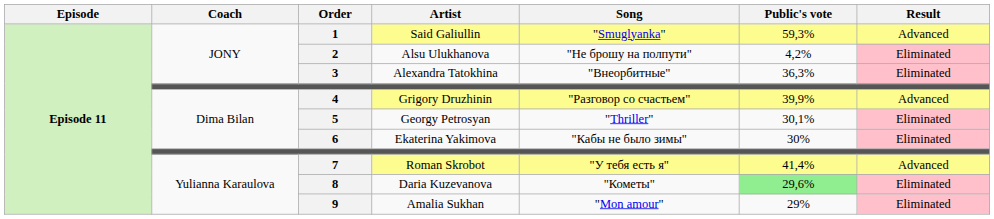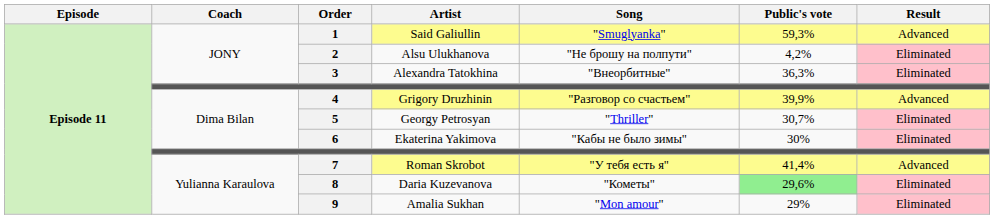Georgy Petrosyan | Public's vote: 30,1% -> 30,7%
